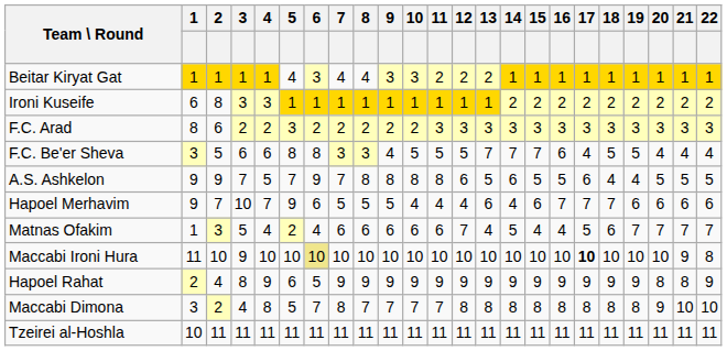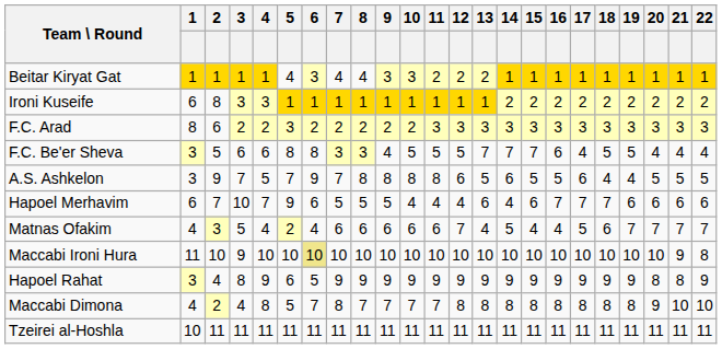A.S. Ashkelon | 1: 9 -> 3
Hapoel Merhavim | 1: 9 -> 6
Matnas Ofakim | 1: 1 -> 4
Maccabi Ironi Hura | 17: bold -> normal
Hapoel Rahat | 1: 2 -> 3
Maccabi Dimona | 1: 3 -> 4
